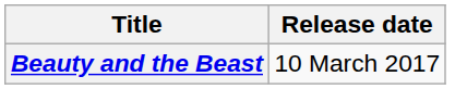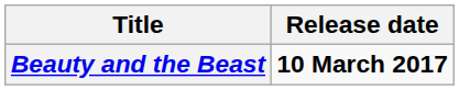Beauty and the Beast | Release date: normal -> bold
